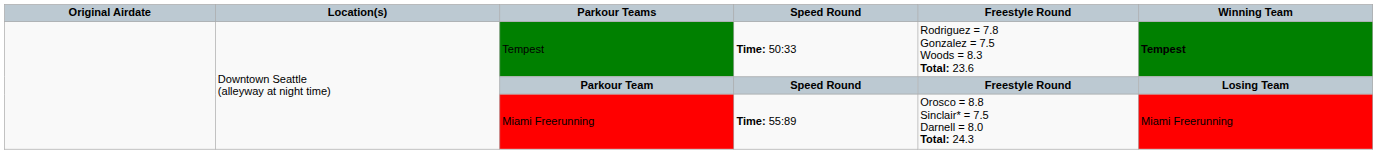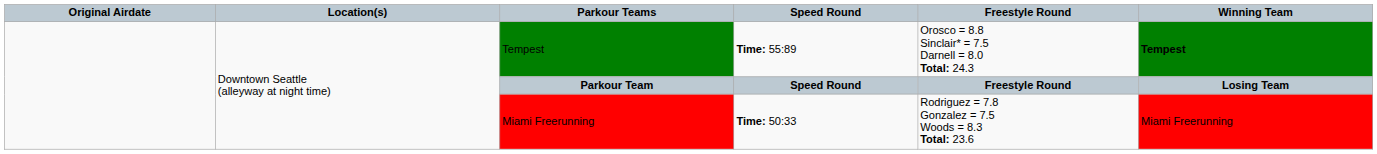row 2 | Speed Round: Time: 50:33 -> Time: 55:89
row 2 | Freestyle Round: Rodriguez = 7.8 Gonzalez = 7.5 Woods = 8.3 Total: 23.6 -> Orosco = 8.8 Sinclair* = 7.5 Darnell = 8.0 Total: 24.3
row 4 | Speed Round: Time: 55:89 -> Time: 50:33
row 4 | Freestyle Round: Orosco = 8.8 Sinclair* = 7.5 Darnell = 8.0 Total: 24.3 -> Rodriguez = 7.8 Gonzalez = 7.5 Woods = 8.3 Total: 23.6
